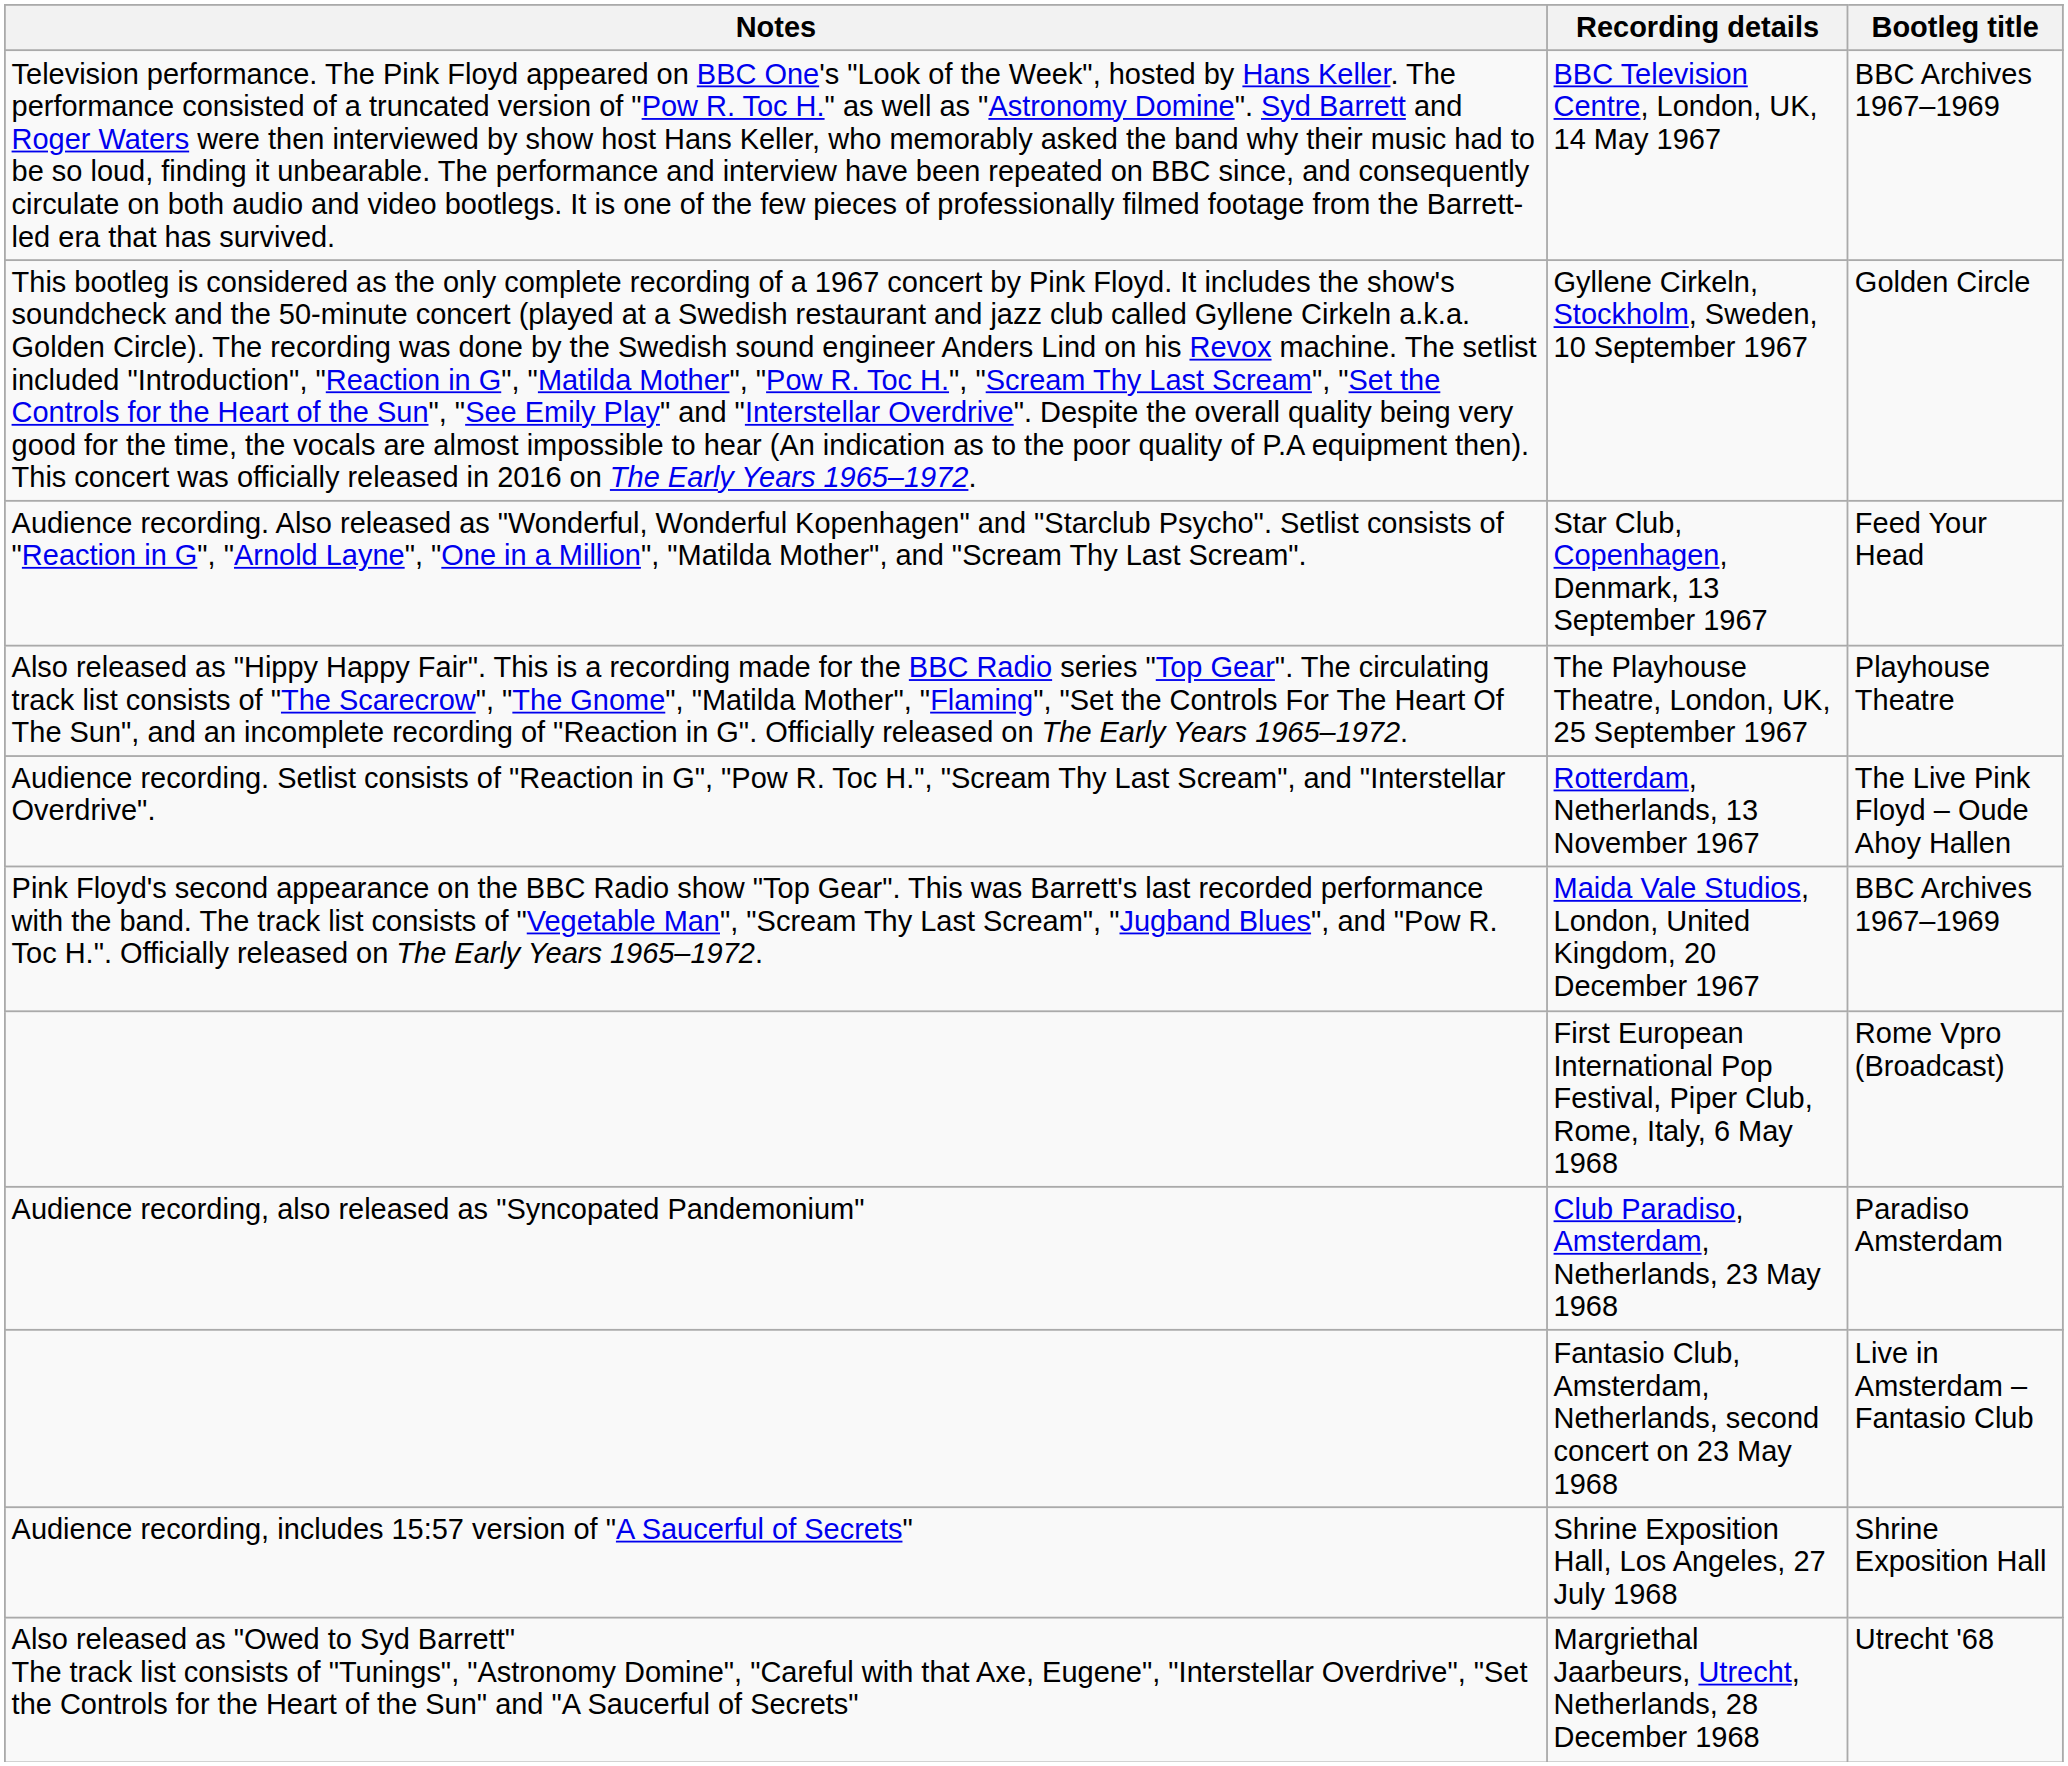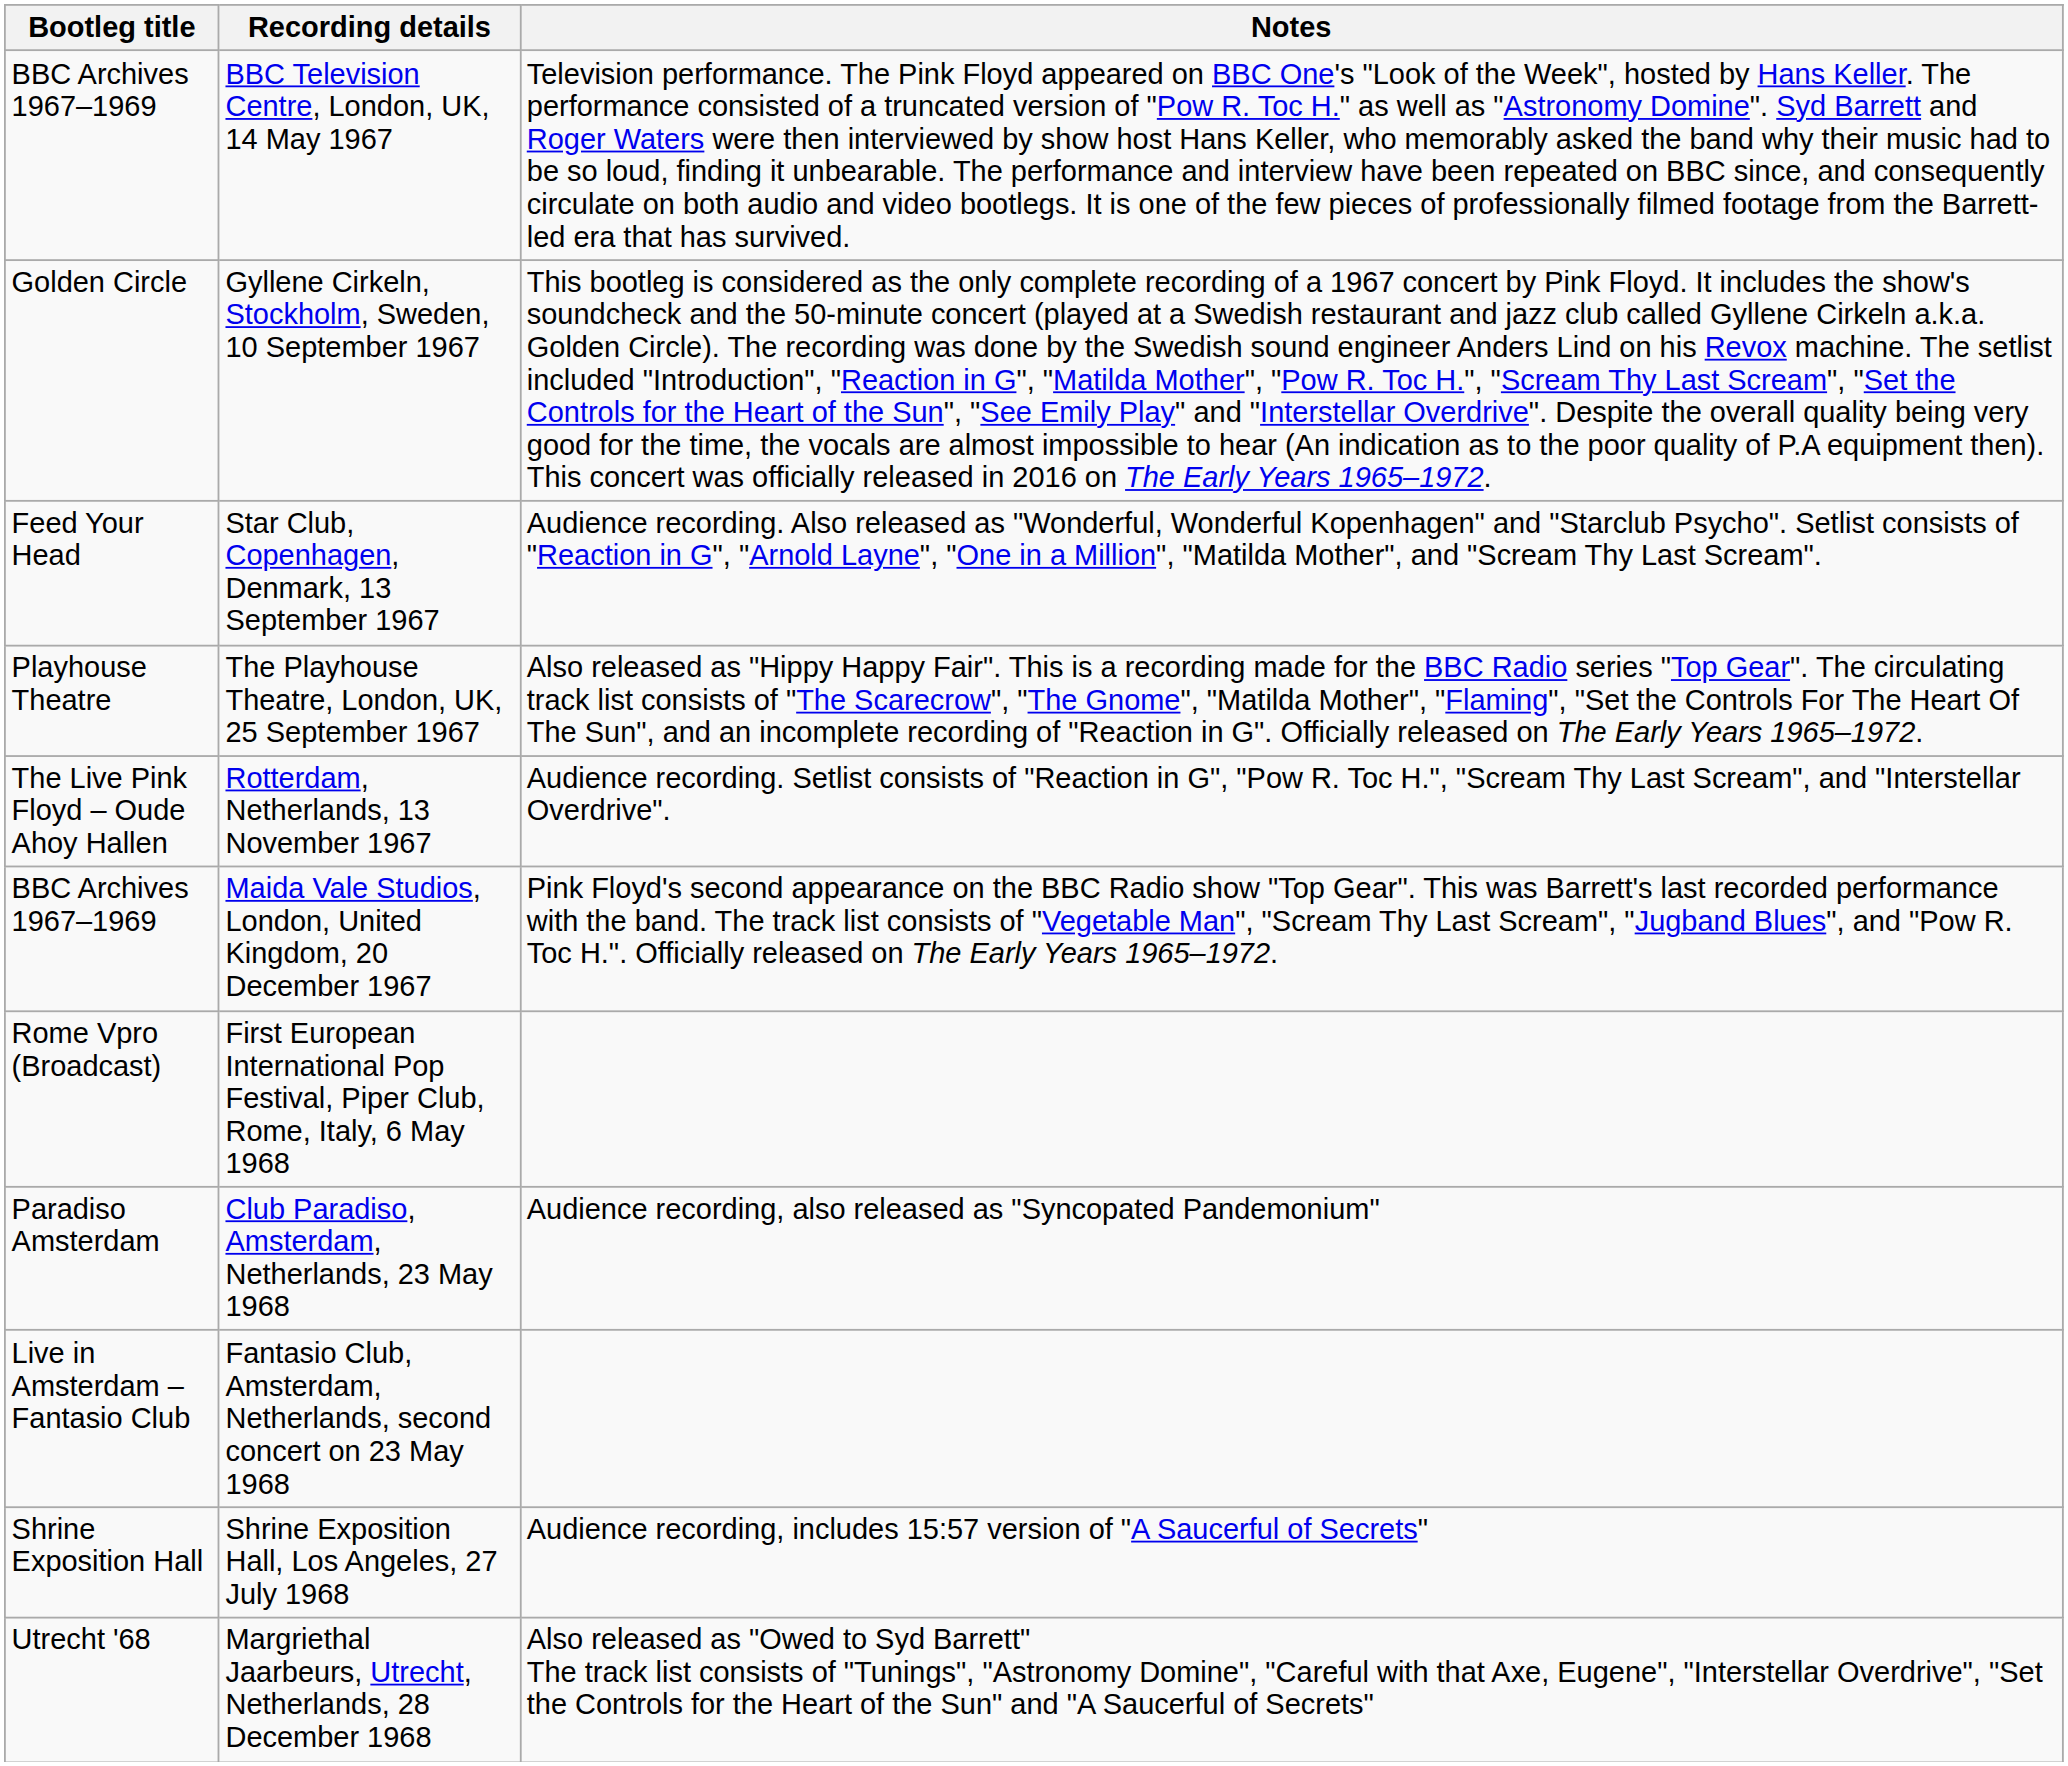columns swapped: Bootleg title <-> Notes
